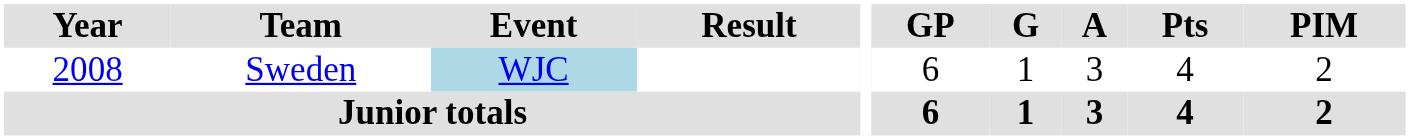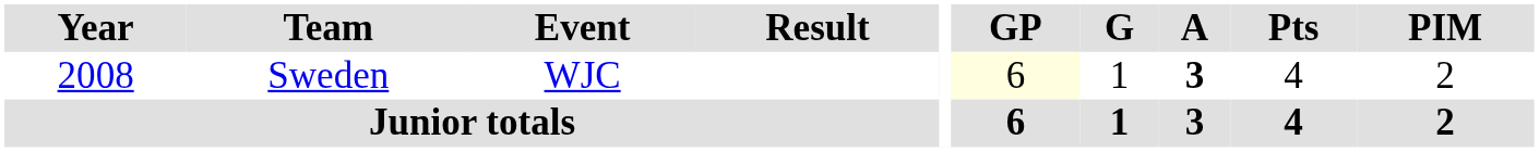Sweden | Event: lightblue background -> no background
Sweden | GP: no background -> lightyellow background
Sweden | A: normal -> bold
